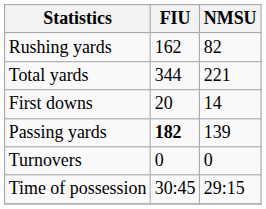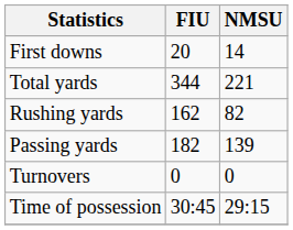rows swapped: First downs <-> Rushing yards
Passing yards | FIU: bold -> normal
